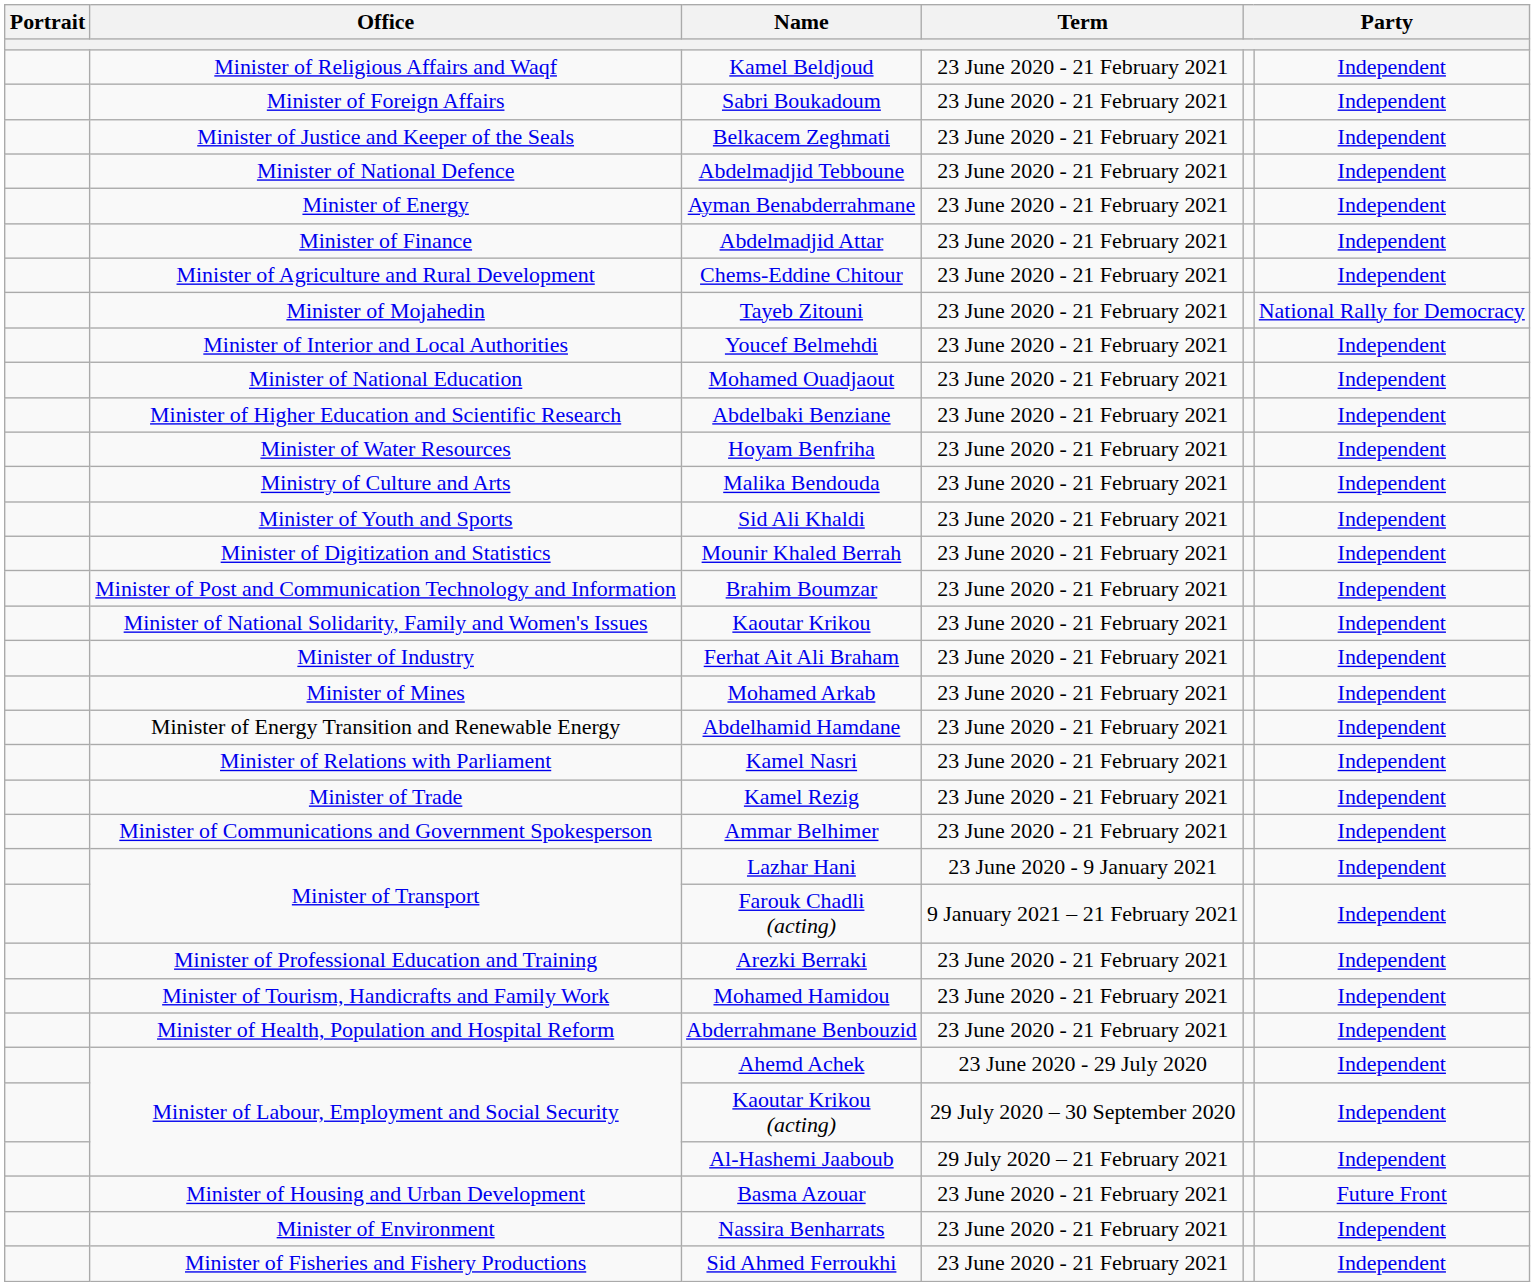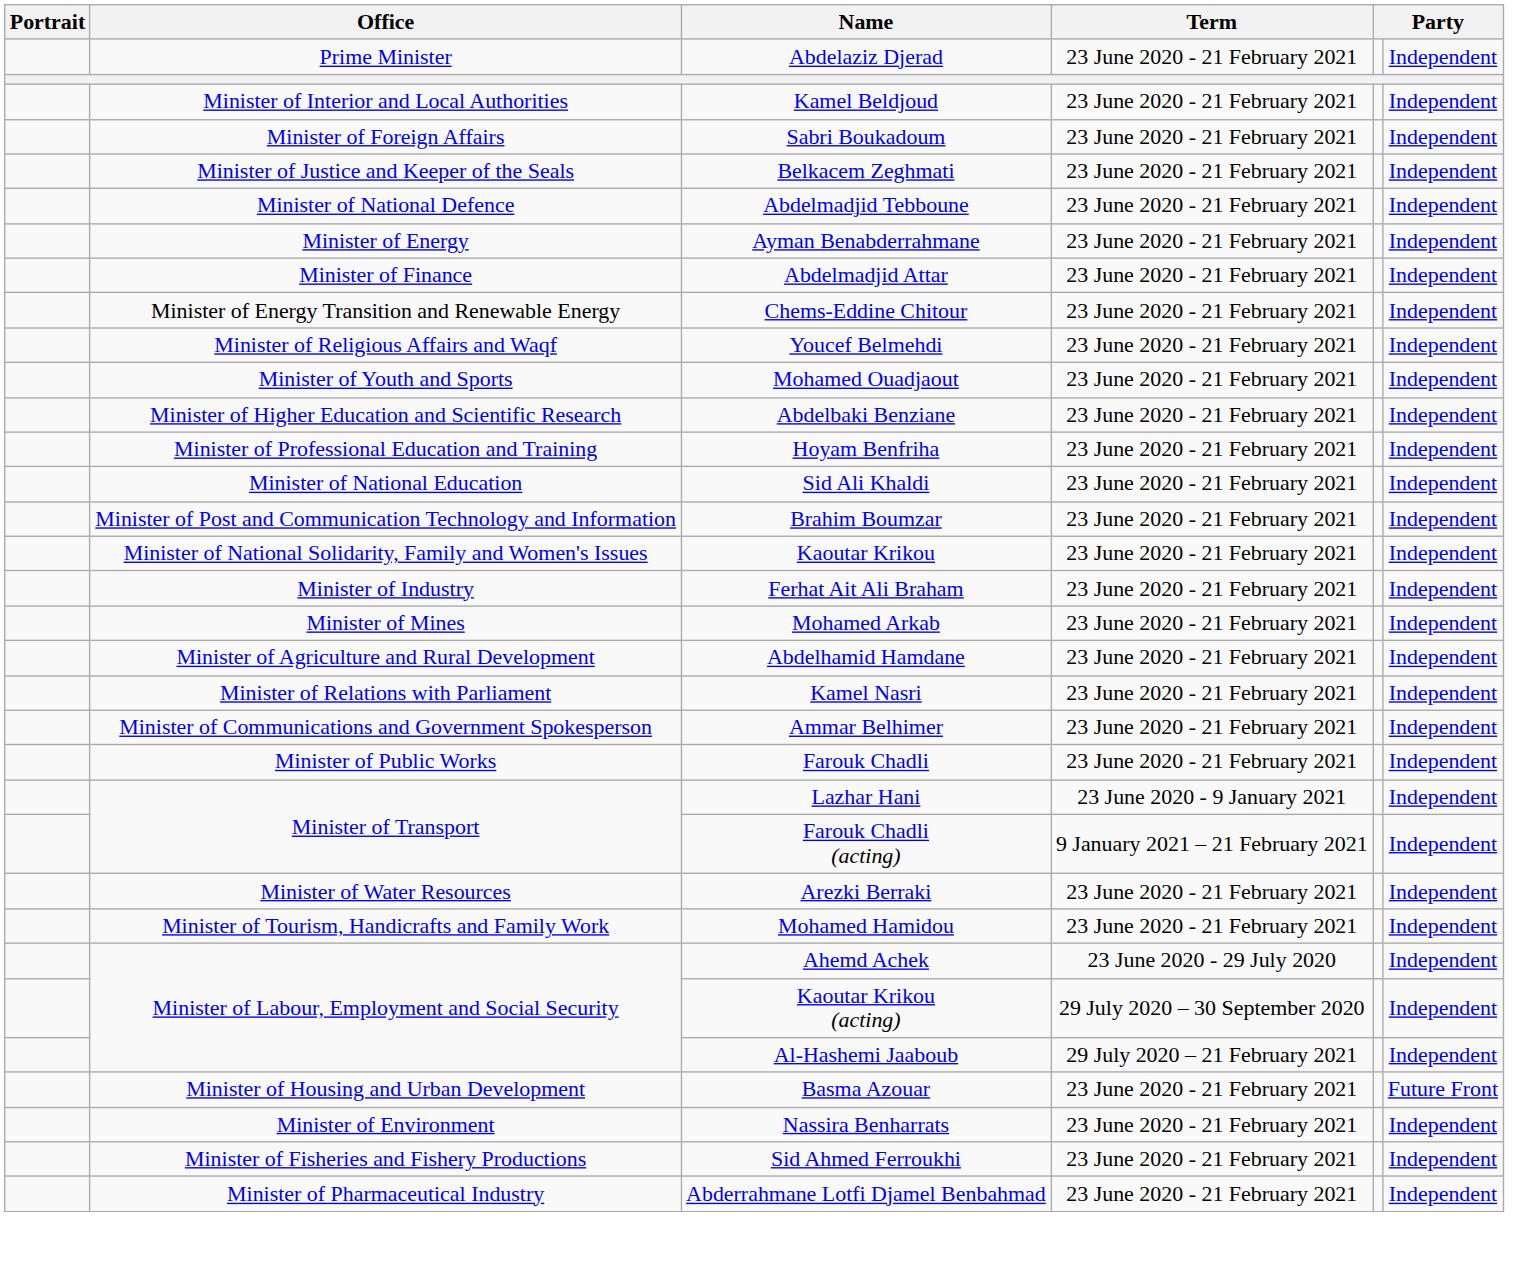+ row: Prime Minister | Abdelaziz Djerad | 23 June 2020 - 21 February 2021 | Independent
Kamel Beldjoud | Office: Minister of Religious Affairs and Waqf -> Minister of Interior and Local Authorities
Chems-Eddine Chitour | Office: Minister of Agriculture and Rural Development -> Minister of Energy Transition and Renewable Energy
- row: Minister of Mojahedin | Tayeb Zitouni | 23 June 2020 - 21 February 2021 | National Rally for Democracy
Youcef Belmehdi | Office: Minister of Interior and Local Authorities -> Minister of Religious Affairs and Waqf
Mohamed Ouadjaout | Office: Minister of National Education -> Minister of Youth and Sports
Hoyam Benfriha | Office: Minister of Water Resources -> Minister of Professional Education and Training
- row: Ministry of Culture and Arts | Malika Bendouda | 23 June 2020 - 21 February 2021 | Independent
Sid Ali Khaldi | Office: Minister of Youth and Sports -> Minister of National Education
- row: Minister of Digitization and Statistics | Mounir Khaled Berrah | 23 June 2020 - 21 February 2021 | Independent
Abdelhamid Hamdane | Office: Minister of Energy Transition and Renewable Energy -> Minister of Agriculture and Rural Development
- row: Minister of Trade | Kamel Rezig | 23 June 2020 - 21 February 2021 | Independent
+ row: Minister of Public Works | Farouk Chadli | 23 June 2020 - 21 February 2021 | Independent
Arezki Berraki | Office: Minister of Professional Education and Training -> Minister of Water Resources
- row: Minister of Health, Population and Hospital Reform | Abderrahmane Benbouzid | 23 June 2020 - 21 February 2021 | Independent
+ row: Minister of Pharmaceutical Industry | Abderrahmane Lotfi Djamel Benbahmad | 23 June 2020 - 21 February 2021 | Independent
